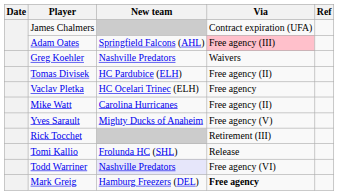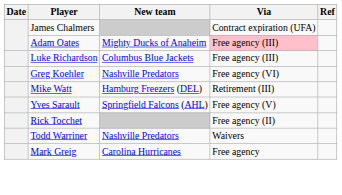Adam Oates | New team: Springfield Falcons (AHL) -> Mighty Ducks of Anaheim
+ row: Luke Richardson | Columbus Blue Jackets | Free agency (III)
Greg Koehler | Via: Waivers -> Free agency (VI)
- row: Tomas Divisek | HC Pardubice (ELH) | Free agency (II)
- row: Vaclav Pletka | HC Ocelari Trinec (ELH) | Free agency
Mike Watt | New team: Carolina Hurricanes -> Hamburg Freezers (DEL)
Mike Watt | Via: Free agency (II) -> Retirement (III)
Yves Sarault | New team: Mighty Ducks of Anaheim -> Springfield Falcons (AHL)
Rick Tocchet | Via: Retirement (III) -> Free agency (II)
- row: Tomi Kallio | Frolunda HC (SHL) | Release
Todd Warriner | New team: lavender background -> no background
Todd Warriner | Via: Free agency (VI) -> Waivers
Mark Greig | New team: Hamburg Freezers (DEL) -> Carolina Hurricanes
Mark Greig | Via: bold -> normal
